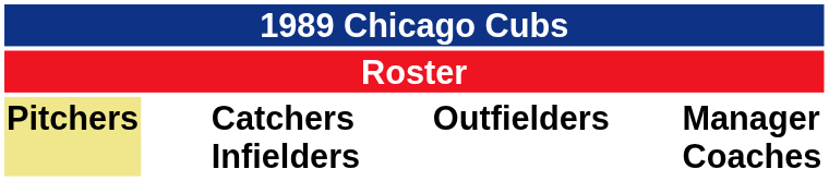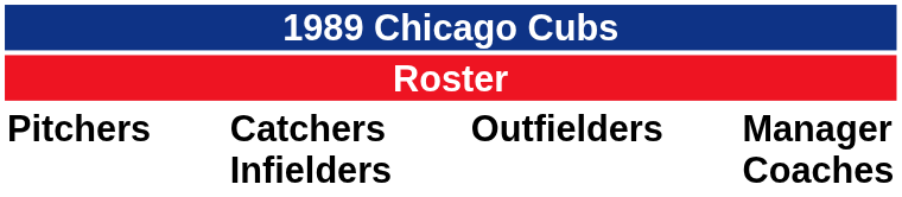Pitchers | column 1: khaki background -> no background
